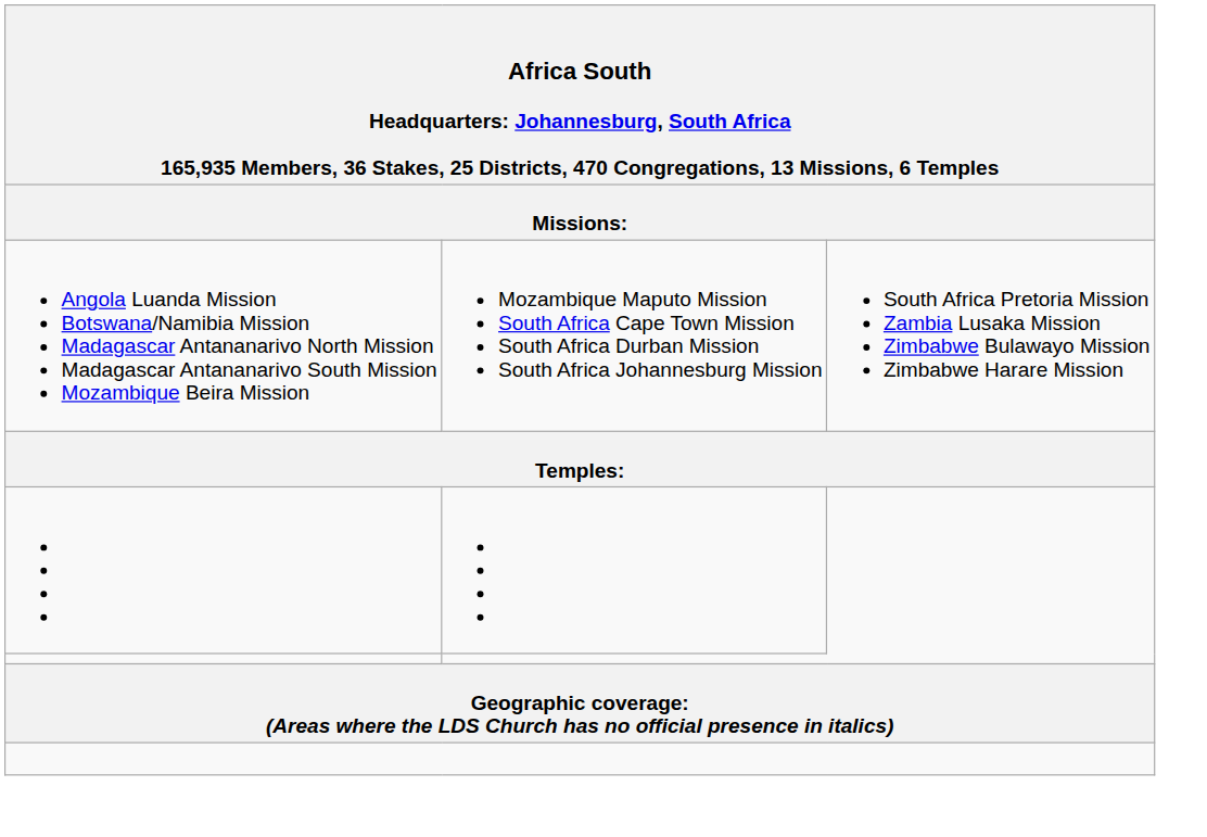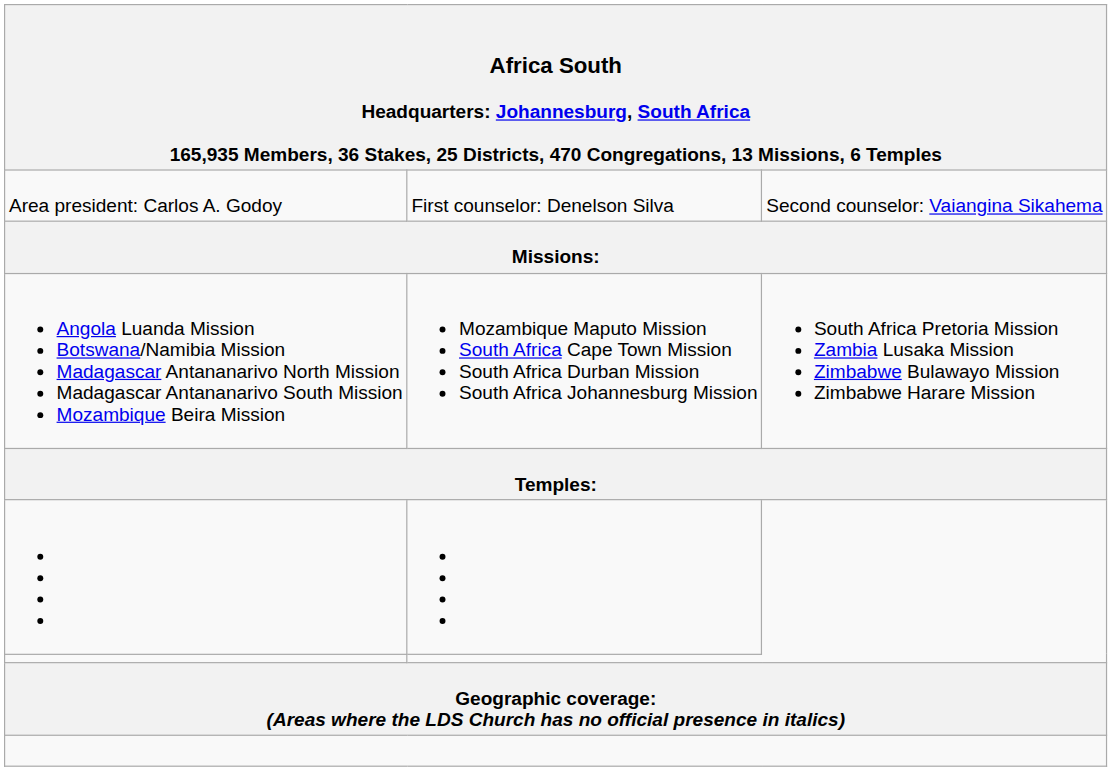+ row: Area president: Carlos A. Godoy | First counselor: Denelson Silva | Second counselor: Vaiangina Sikahema
